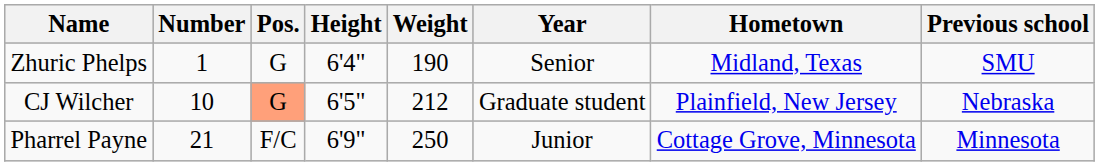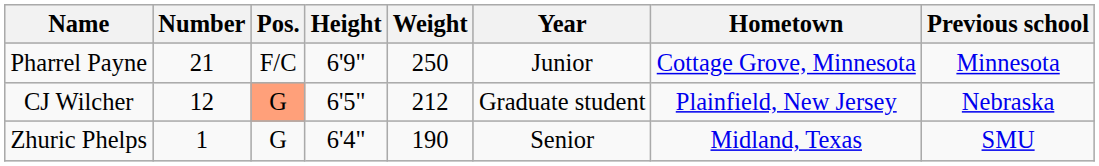rows swapped: Zhuric Phelps <-> Pharrel Payne
CJ Wilcher | Number: 10 -> 12
